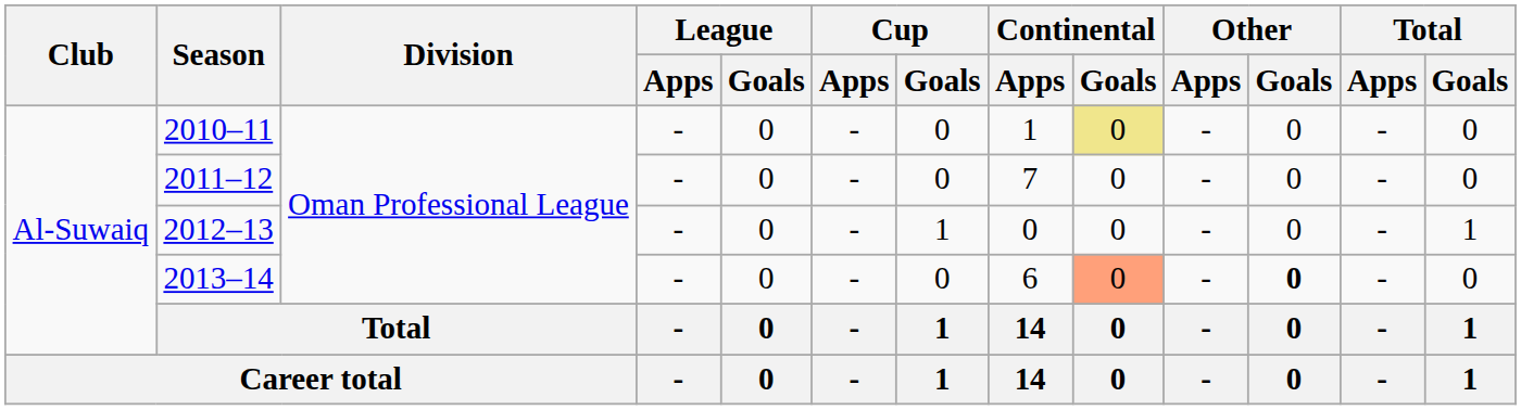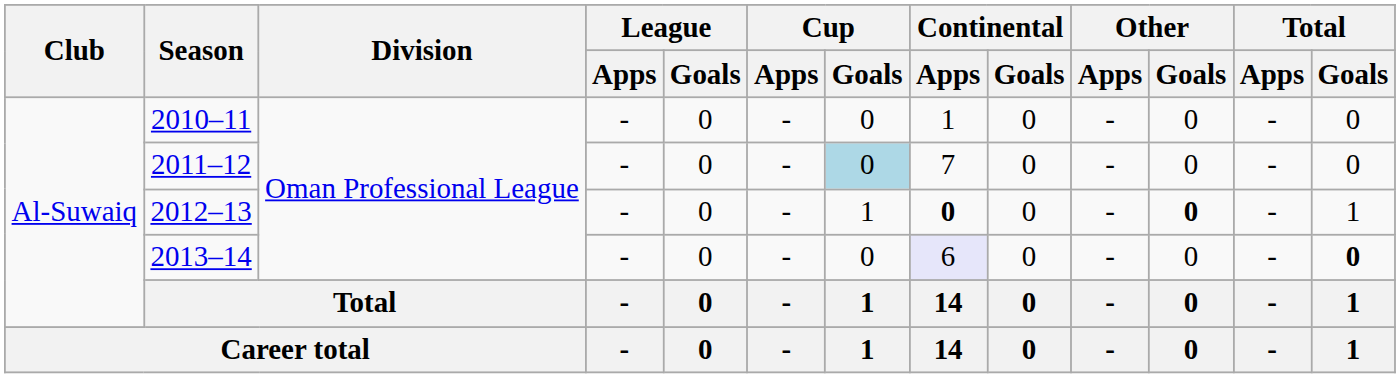2010–11 | Continental / Goals: khaki background -> no background
2011–12 | Cup / Goals: no background -> lightblue background
2012–13 | Continental / Apps: normal -> bold
2012–13 | Other / Goals: normal -> bold
2013–14 | Continental / Apps: no background -> lavender background
2013–14 | Continental / Goals: lightsalmon background -> no background
2013–14 | Other / Goals: bold -> normal
2013–14 | Total / Goals: normal -> bold
